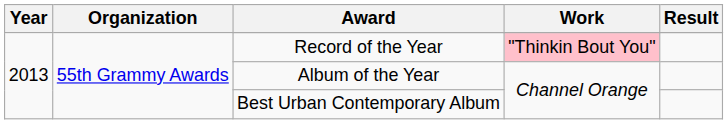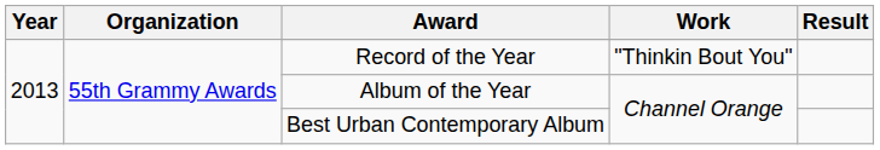Record of the Year | Work: pink background -> no background
